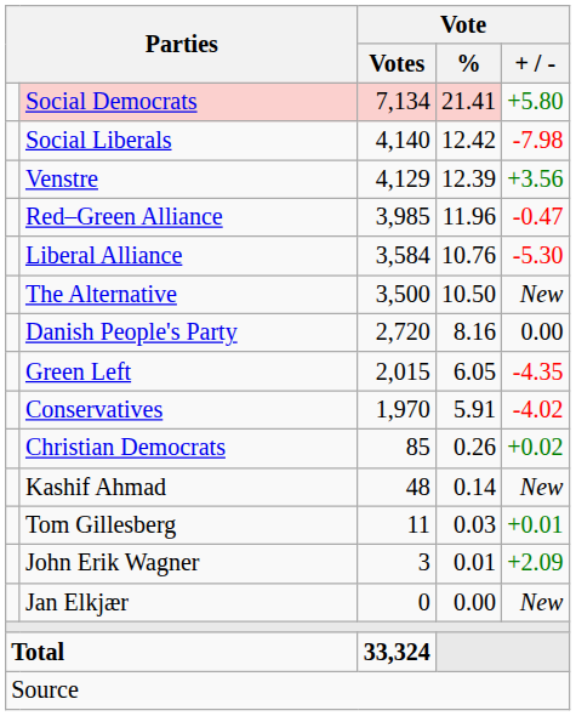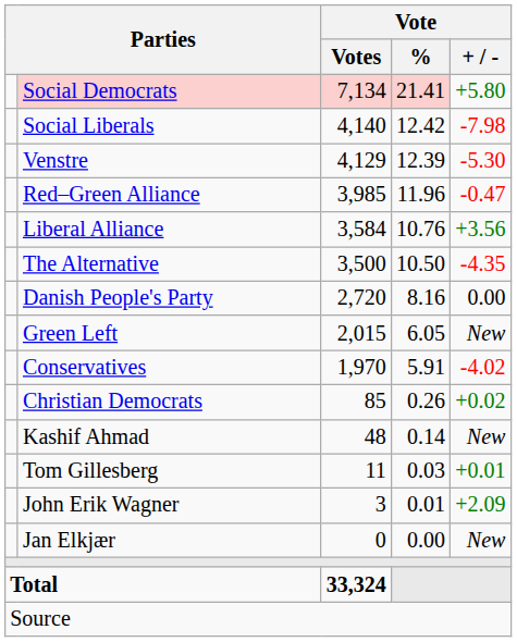Venstre | Vote / + / -: +3.56 -> -5.30
Liberal Alliance | Vote / + / -: -5.30 -> +3.56
The Alternative | Vote / + / -: New -> -4.35
Green Left | Vote / + / -: -4.35 -> New
